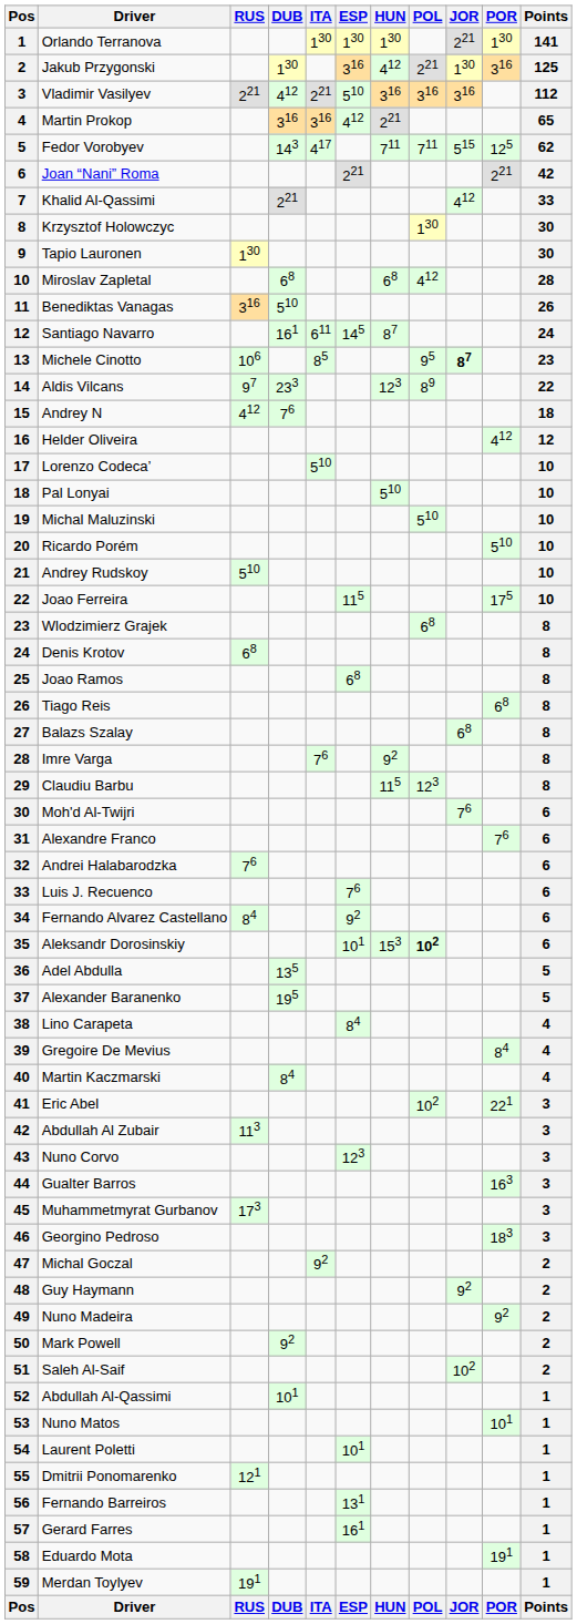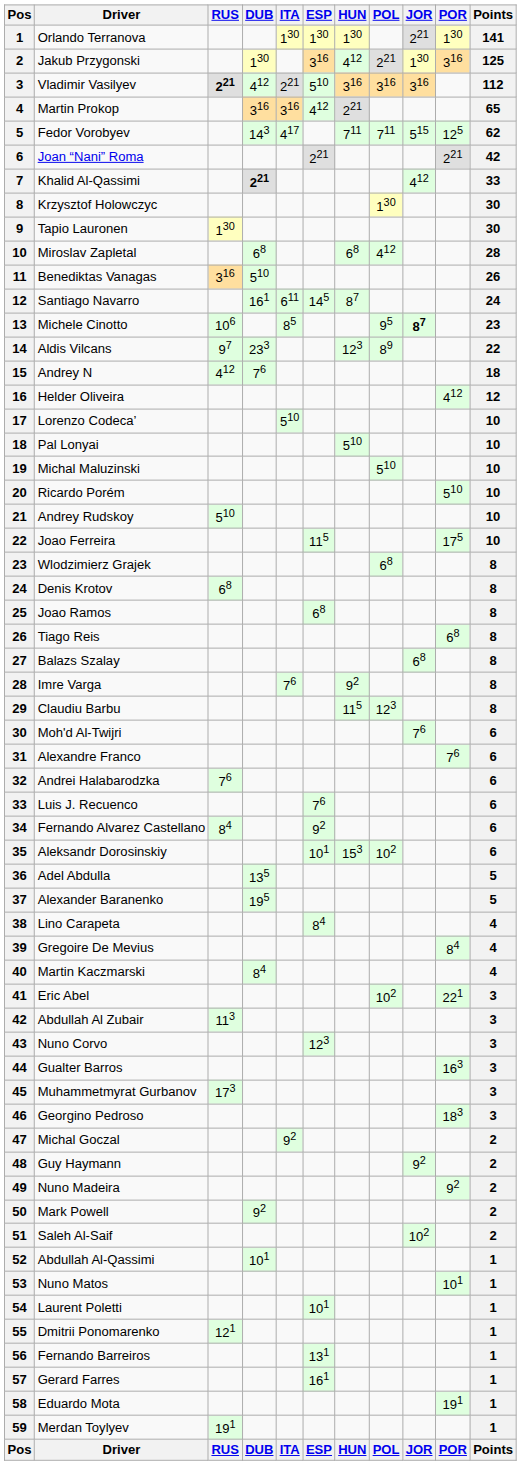Vladimir Vasilyev | RUS: normal -> bold
Khalid Al-Qassimi | DUB: normal -> bold
Aleksandr Dorosinskiy | POL: bold -> normal
